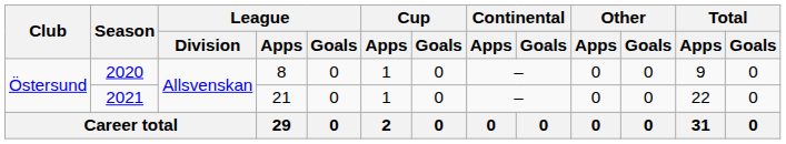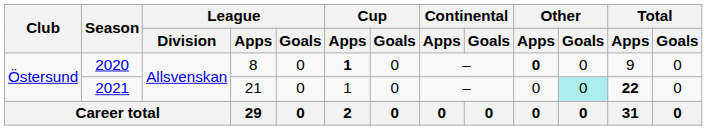2020 | Cup / Apps: normal -> bold
2020 | Other / Apps: normal -> bold
2021 | Other / Goals: no background -> paleturquoise background
2021 | Total / Apps: normal -> bold
